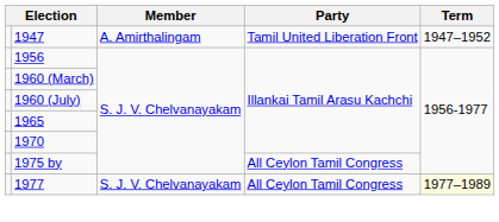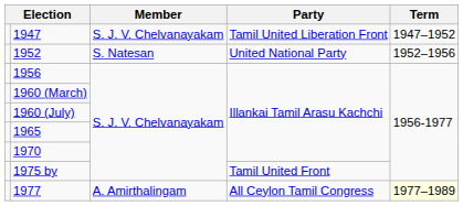1947 | Member: A. Amirthalingam -> S. J. V. Chelvanayakam
+ row: 1952 | S. Natesan | United National Party | 1952–1956
1975 by | Party: All Ceylon Tamil Congress -> Tamil United Front
1977 | Member: S. J. V. Chelvanayakam -> A. Amirthalingam
